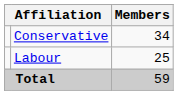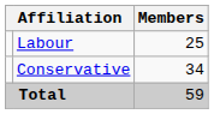rows swapped: Conservative <-> Labour
